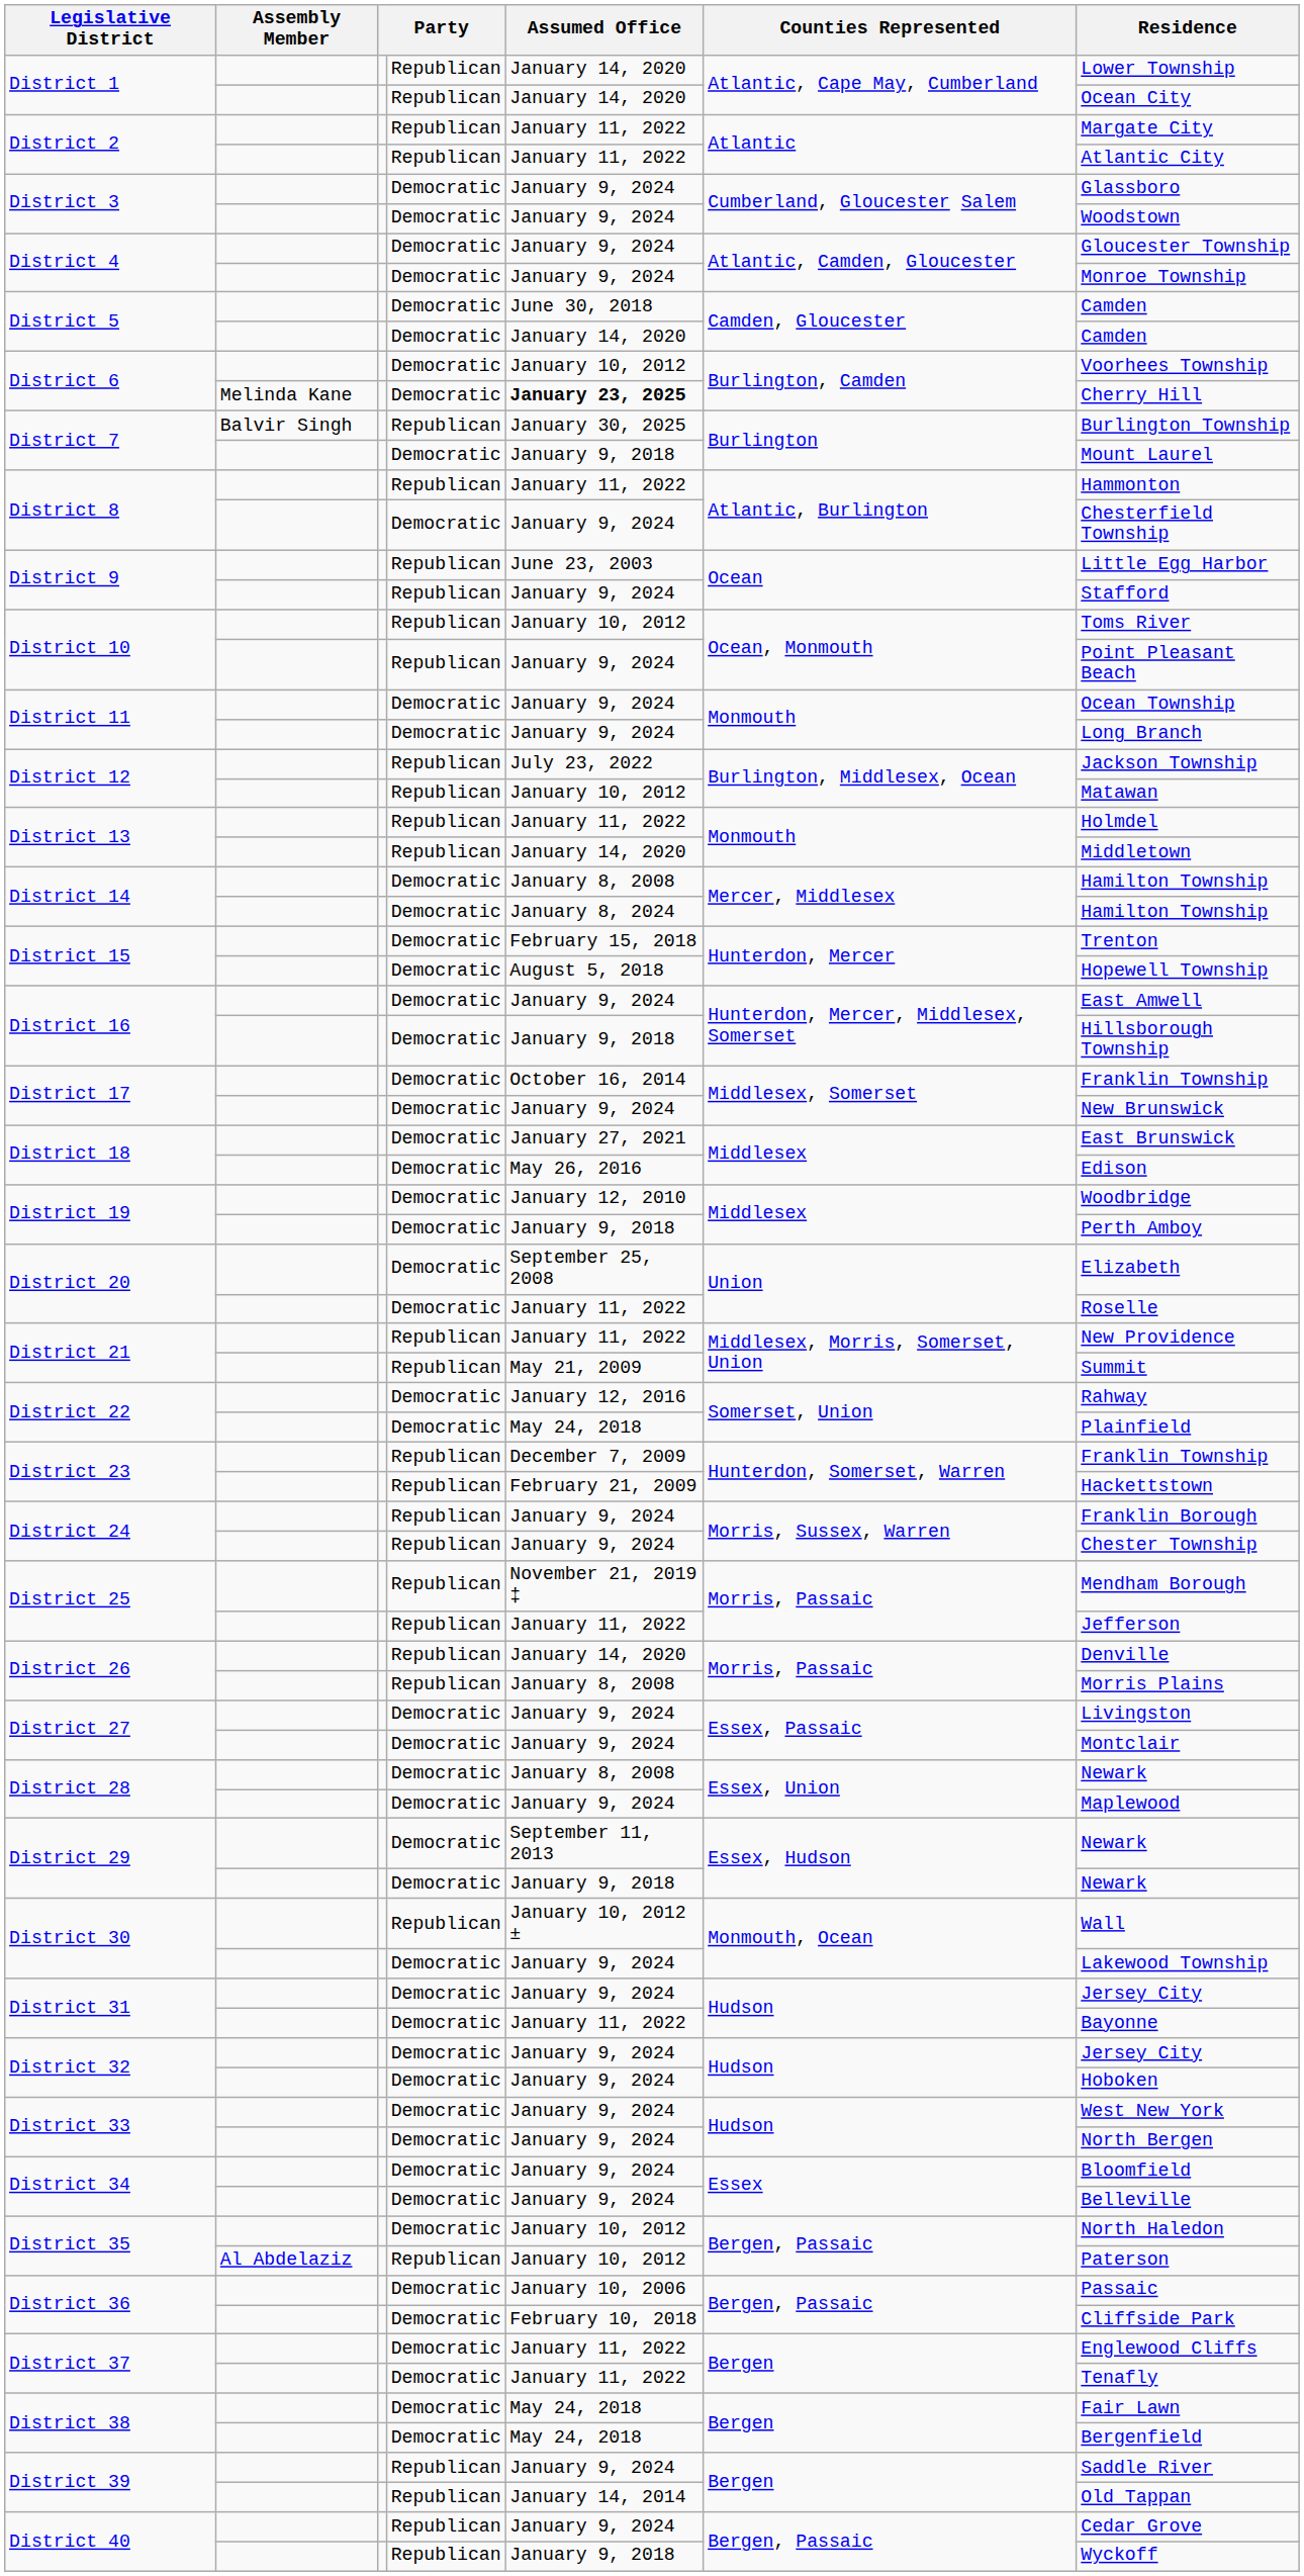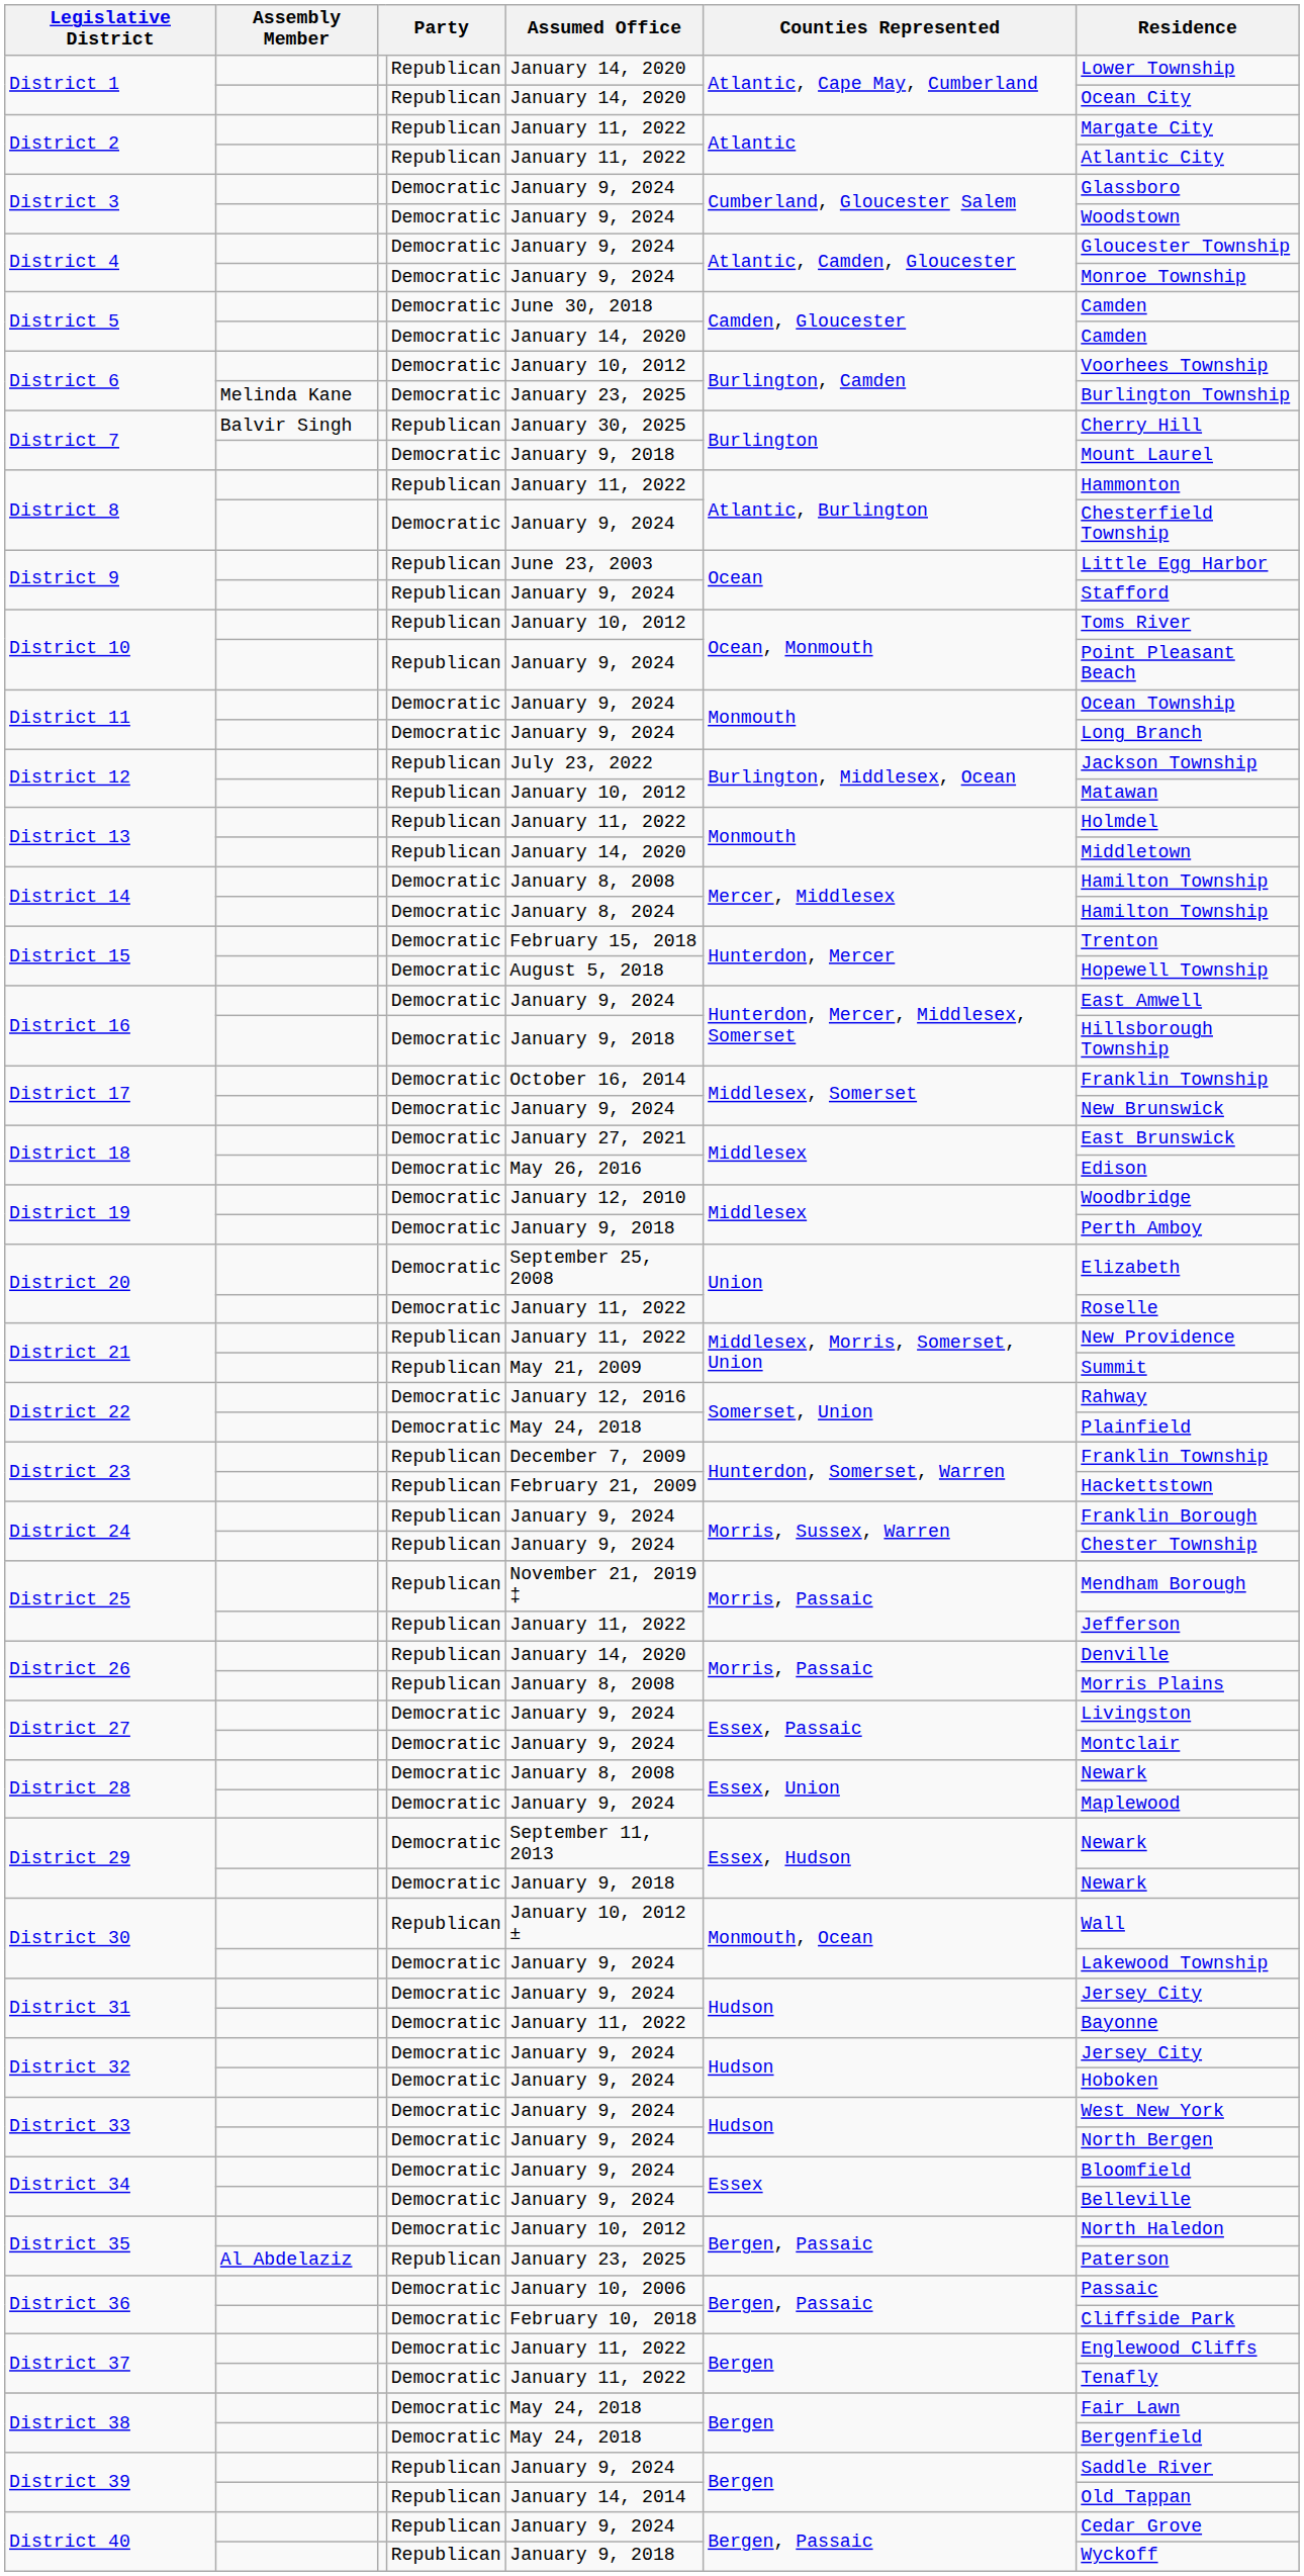District 6 / Melinda Kane | Assumed Office: bold -> normal
District 6 / Melinda Kane | Residence: Cherry Hill -> Burlington Township
District 7 / Balvir Singh | Residence: Burlington Township -> Cherry Hill
District 35 / Al Abdelaziz | Assumed Office: January 10, 2012 -> January 23, 2025
